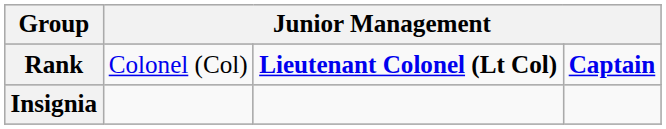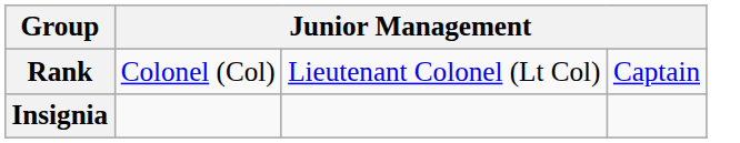Rank | column 3: bold -> normal
Rank | column 4: bold -> normal
